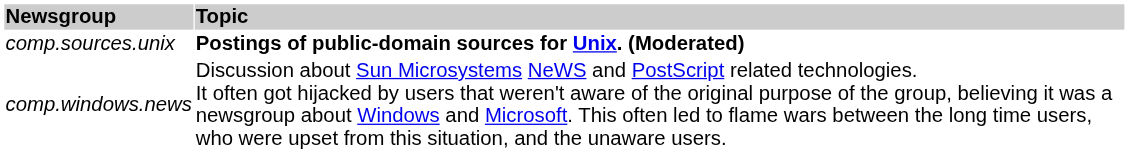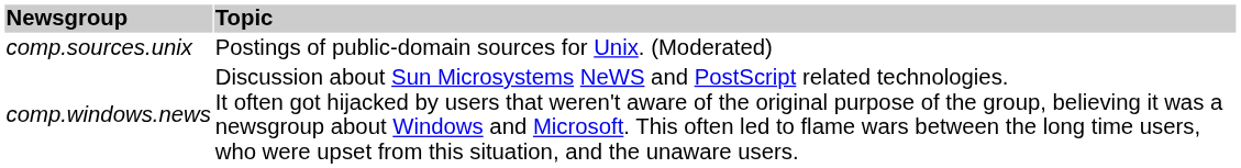comp.sources.unix | Topic: bold -> normal
